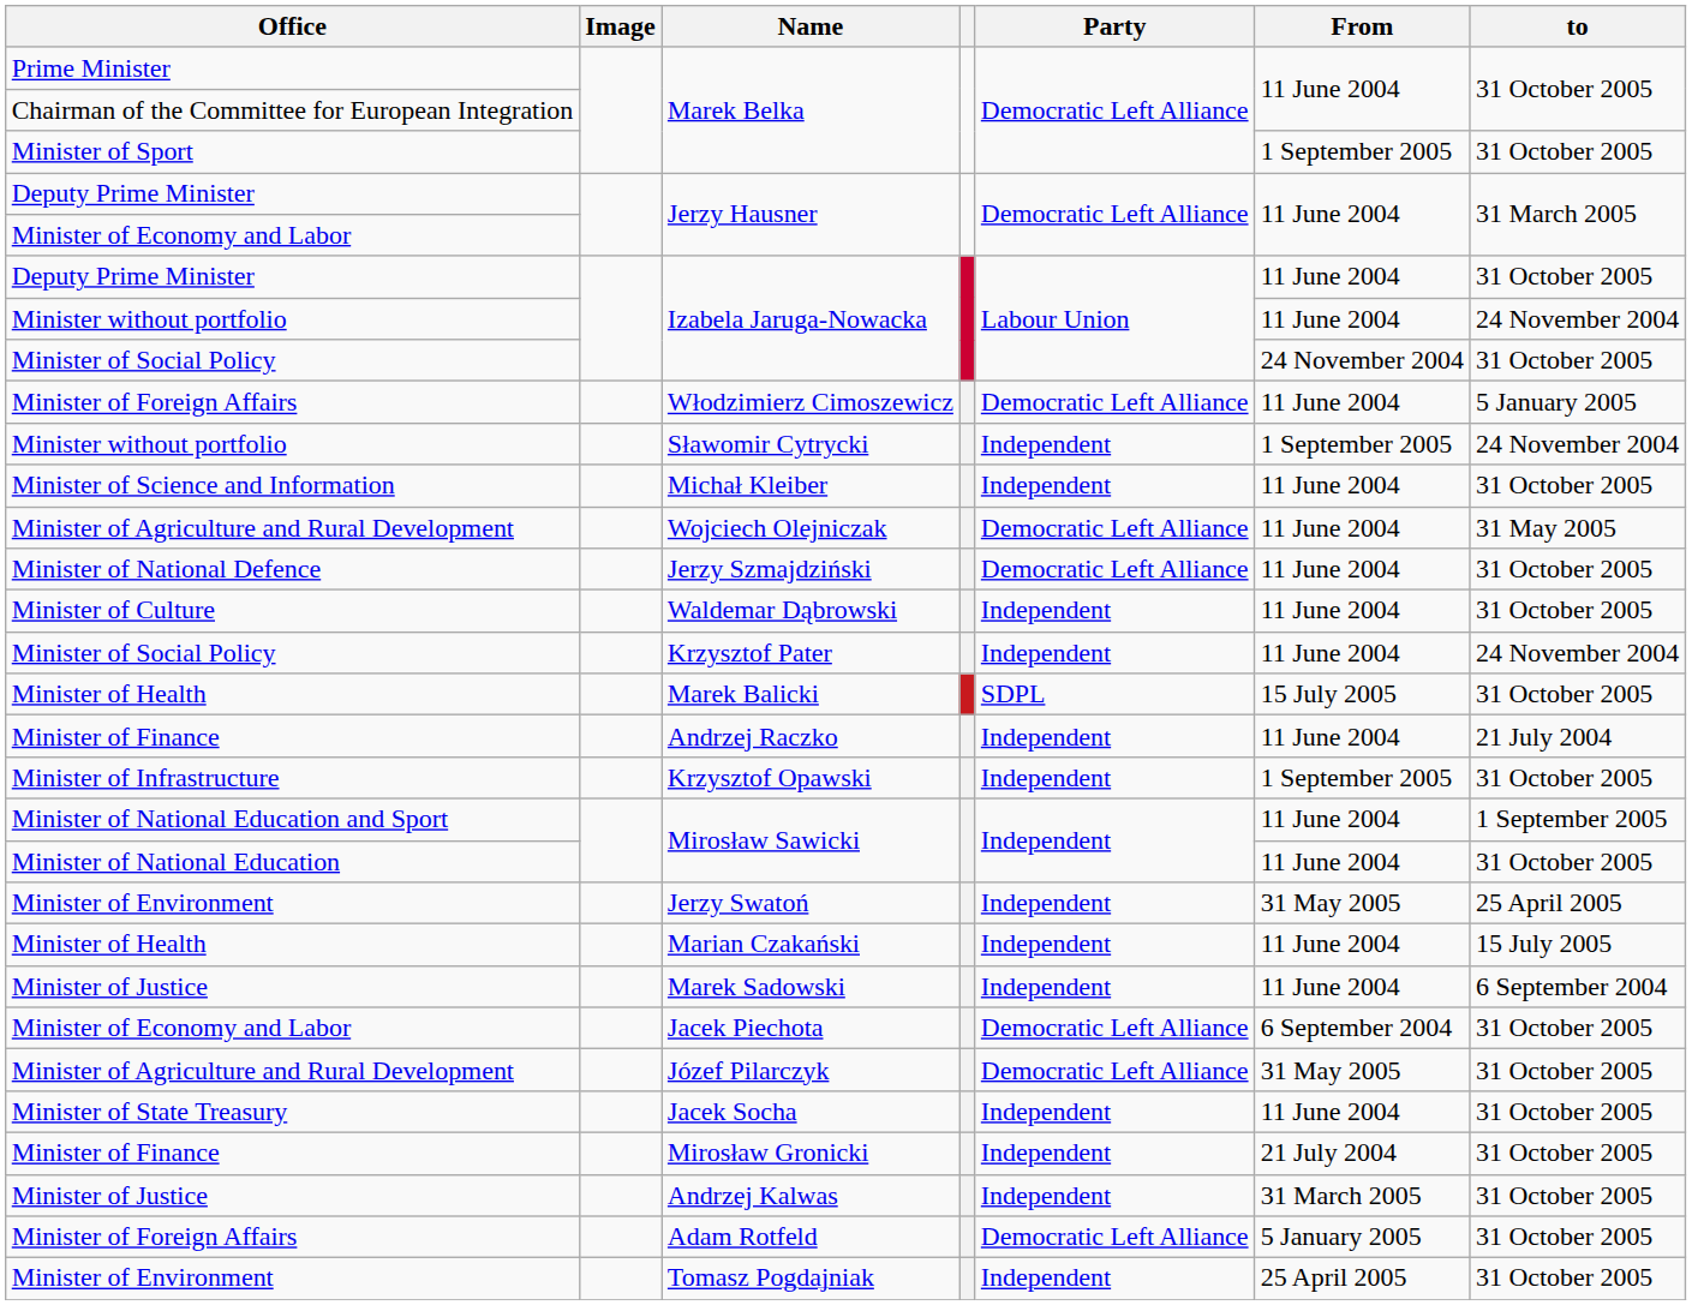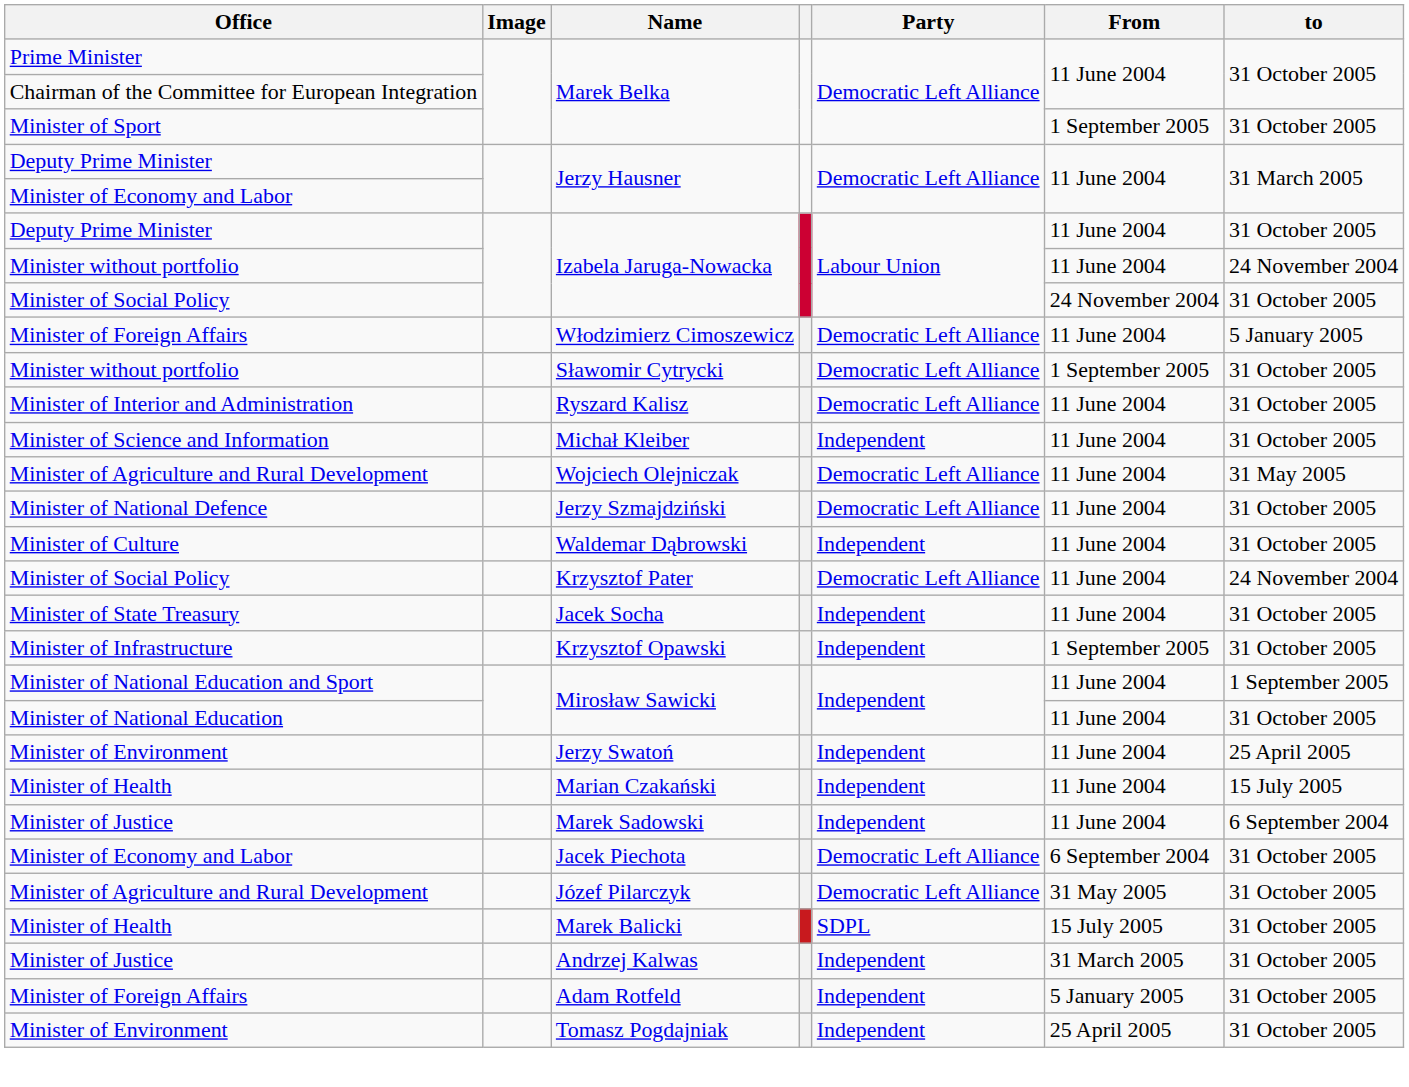Sławomir Cytrycki | Party: Independent -> Democratic Left Alliance
Sławomir Cytrycki | to: 24 November 2004 -> 31 October 2005
+ row: Minister of Interior and Administration | Ryszard Kalisz | Democratic Left Alliance | 11 June 2004 | 31 October 2005
Krzysztof Pater | Party: Independent -> Democratic Left Alliance
rows swapped: Jacek Socha <-> Marek Balicki
- row: Minister of Finance | Andrzej Raczko | Independent | 11 June 2004 | 21 July 2004
Jerzy Swatoń | From: 31 May 2005 -> 11 June 2004
- row: Minister of Finance | Mirosław Gronicki | Independent | 21 July 2004 | 31 October 2005
Adam Rotfeld | Party: Democratic Left Alliance -> Independent
